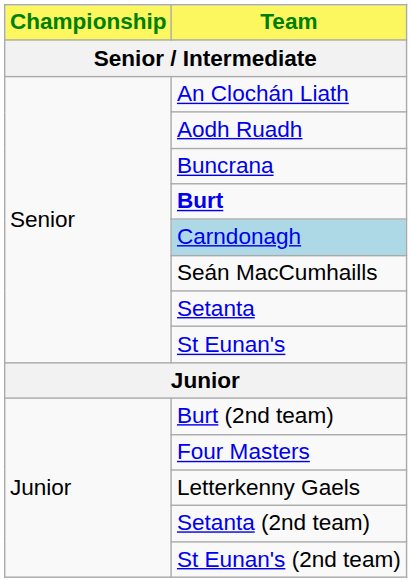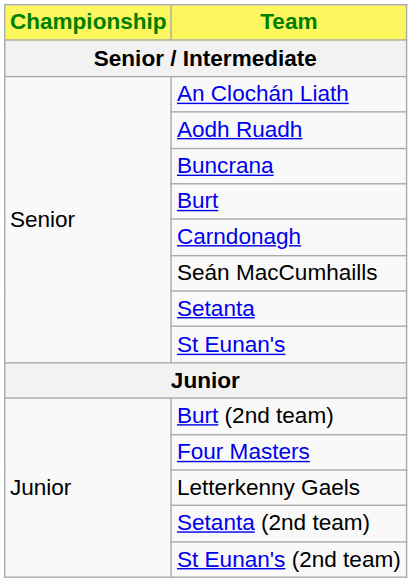Burt | Team: bold -> normal
Carndonagh | Team: lightblue background -> no background
